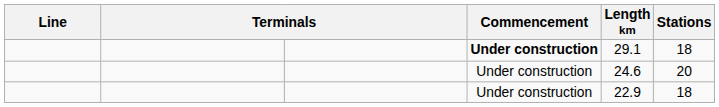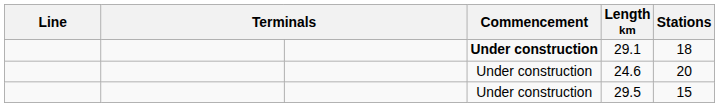row 4 | Length km: 22.9 -> 29.5
row 4 | Stations: 18 -> 15
